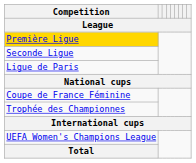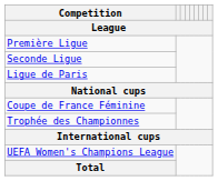Première Ligue | Competition: gold background -> no background
